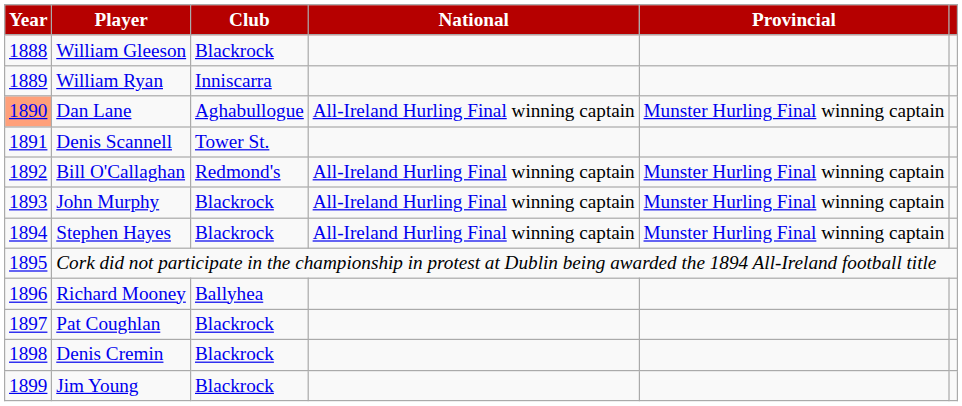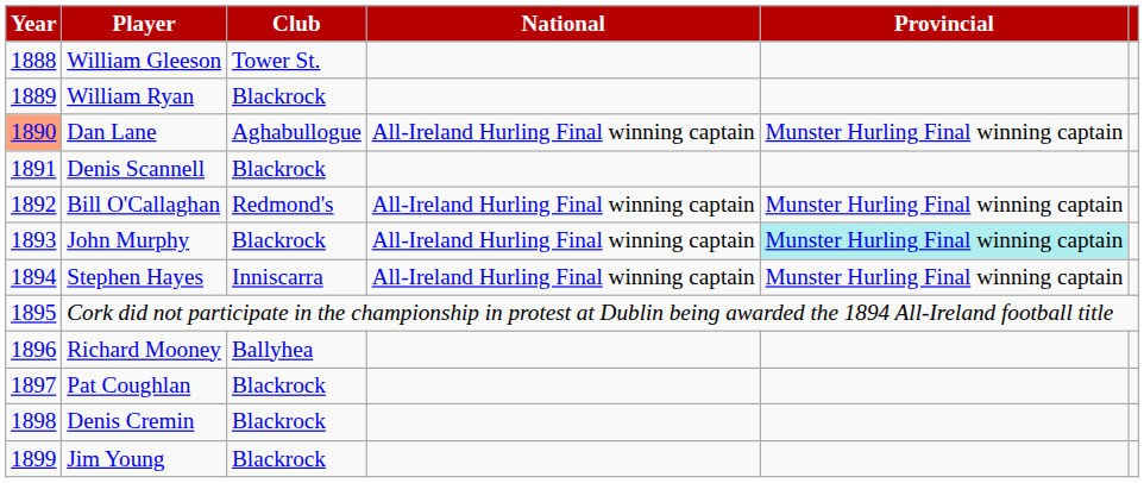William Gleeson | Club: Blackrock -> Tower St.
William Ryan | Club: Inniscarra -> Blackrock
Denis Scannell | Club: Tower St. -> Blackrock
John Murphy | Provincial: no background -> paleturquoise background
Stephen Hayes | Club: Blackrock -> Inniscarra
